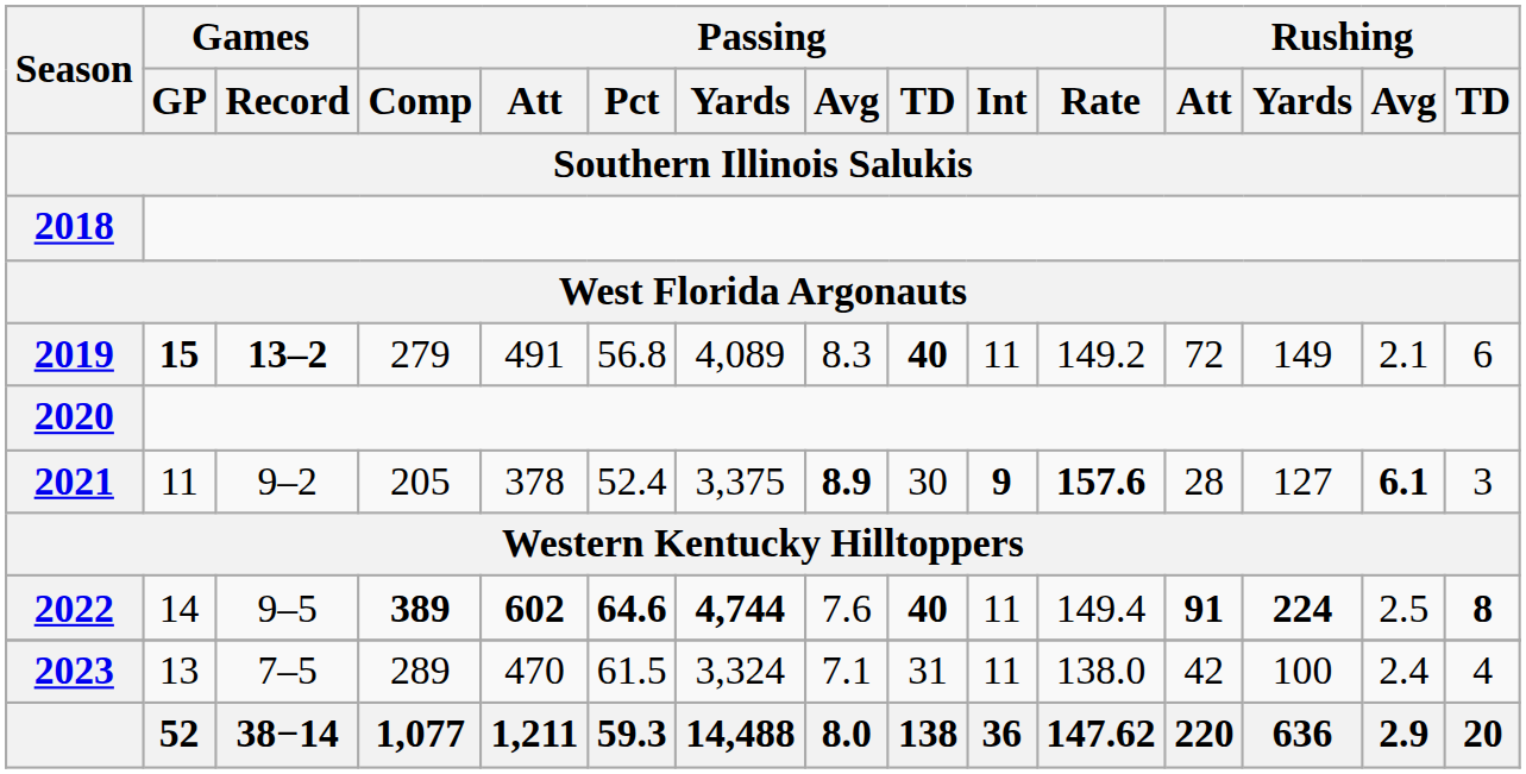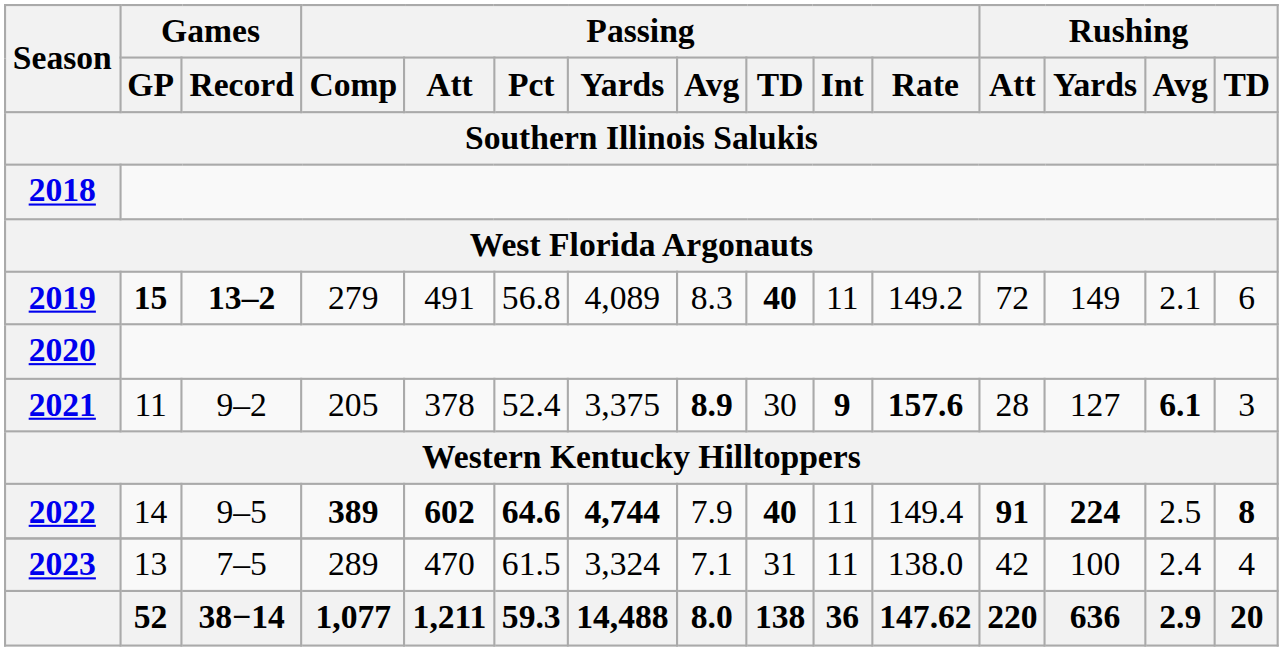2022 | Passing / Avg: 7.6 -> 7.9
